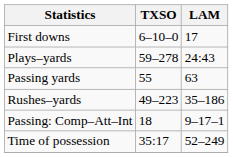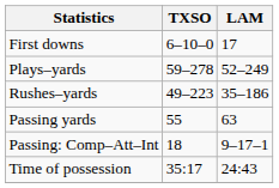Plays–yards | LAM: 24:43 -> 52–249
rows swapped: Rushes–yards <-> Passing yards
Time of possession | LAM: 52–249 -> 24:43
